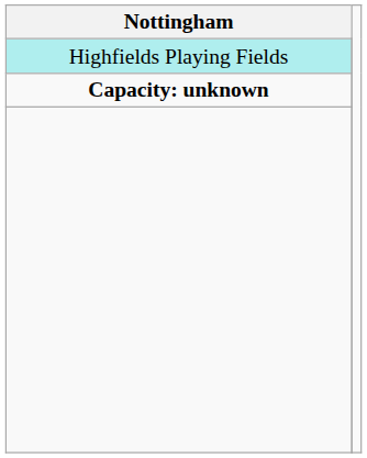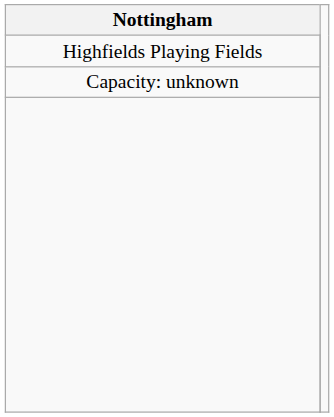Highfields Playing Fields | column 1: paleturquoise background -> no background
Capacity: unknown | column 1: bold -> normal
